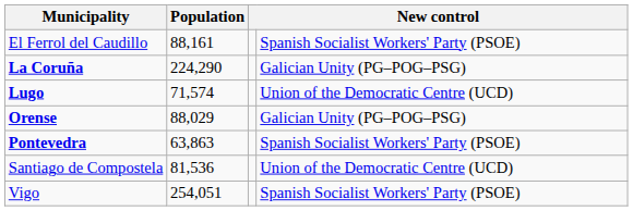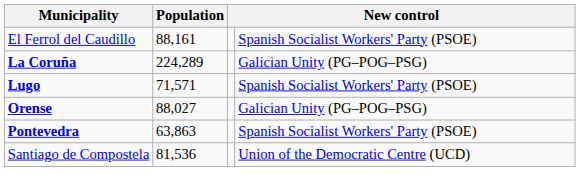La Coruña | Population: 224,290 -> 224,289
Lugo | Population: 71,574 -> 71,571
Lugo | column 4: Union of the Democratic Centre (UCD) -> Spanish Socialist Workers' Party (PSOE)
Orense | Population: 88,029 -> 88,027
- row: Vigo | 254,051 | Spanish Socialist Workers' Party (PSOE)
